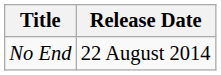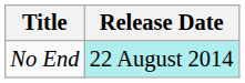No End | Release Date: no background -> paleturquoise background
